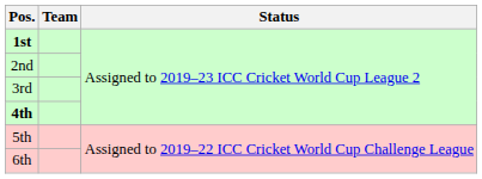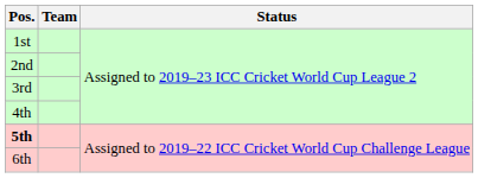1st | Pos.: bold -> normal
4th | Pos.: bold -> normal
5th | Pos.: normal -> bold
